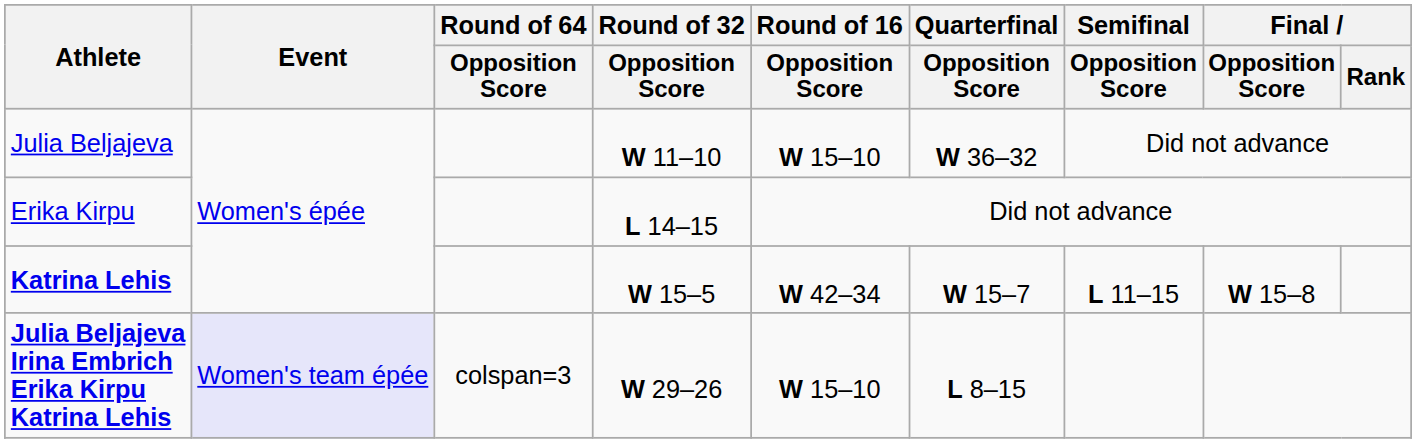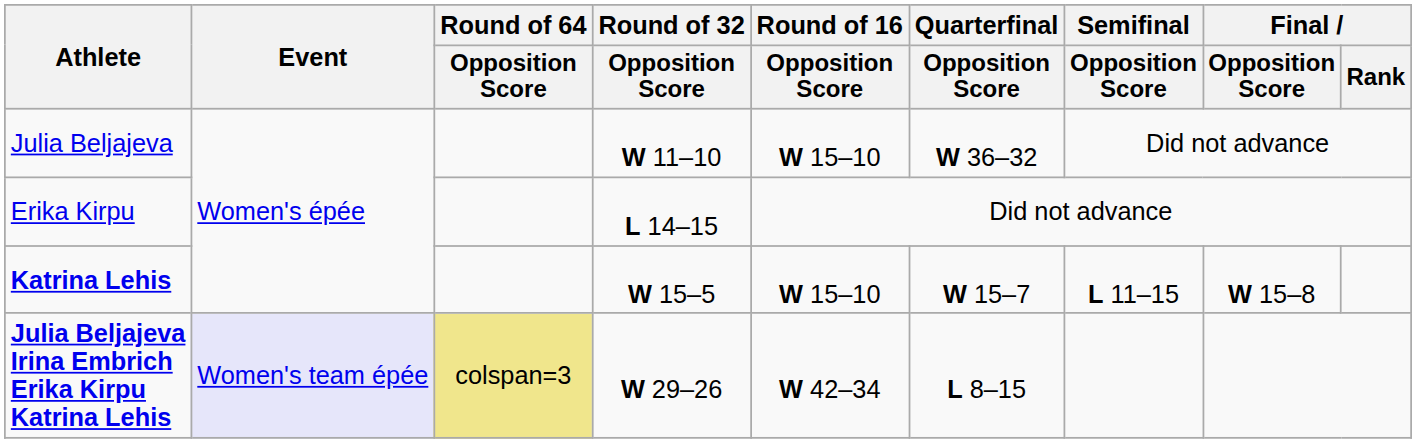Katrina Lehis | Round of 16 / Opposition Score: W 42–34 -> W 15–10
Julia Beljajeva Irina Embrich Erika Kirpu Katrina Lehis | Round of 64 / Opposition Score: no background -> khaki background
Julia Beljajeva Irina Embrich Erika Kirpu Katrina Lehis | Round of 16 / Opposition Score: W 15–10 -> W 42–34
